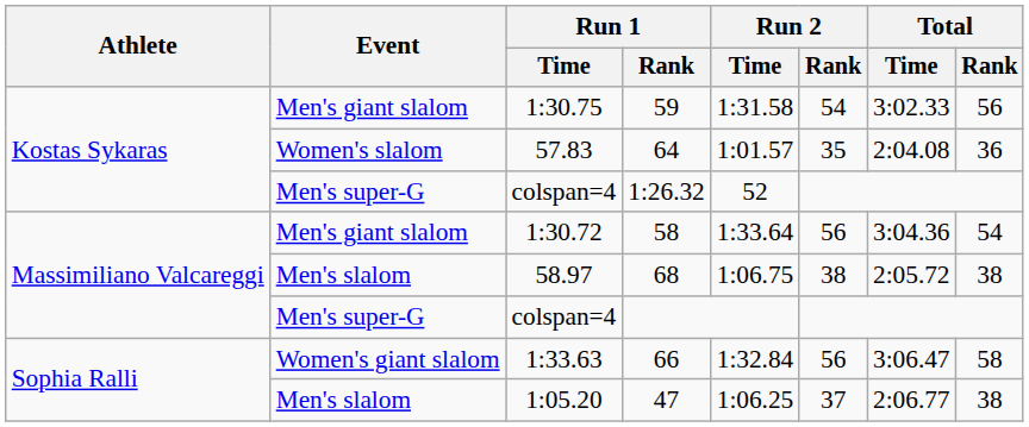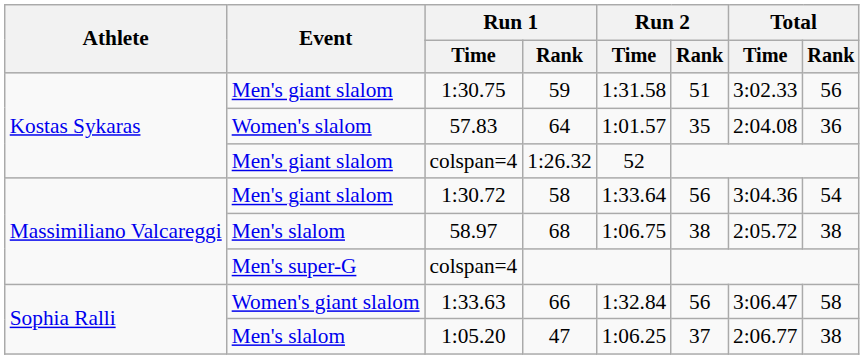59 | Run 2 / Rank: 54 -> 51
1:26.32 | Event: Men's super-G -> Men's giant slalom
